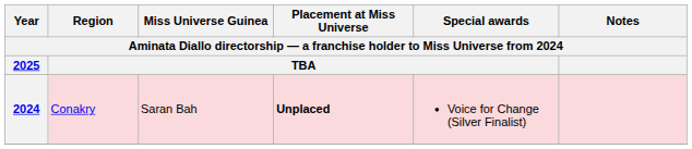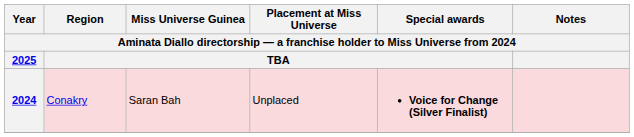2024 | Placement at Miss Universe / TBA: bold -> normal
2024 | Special awards / TBA: normal -> bold
